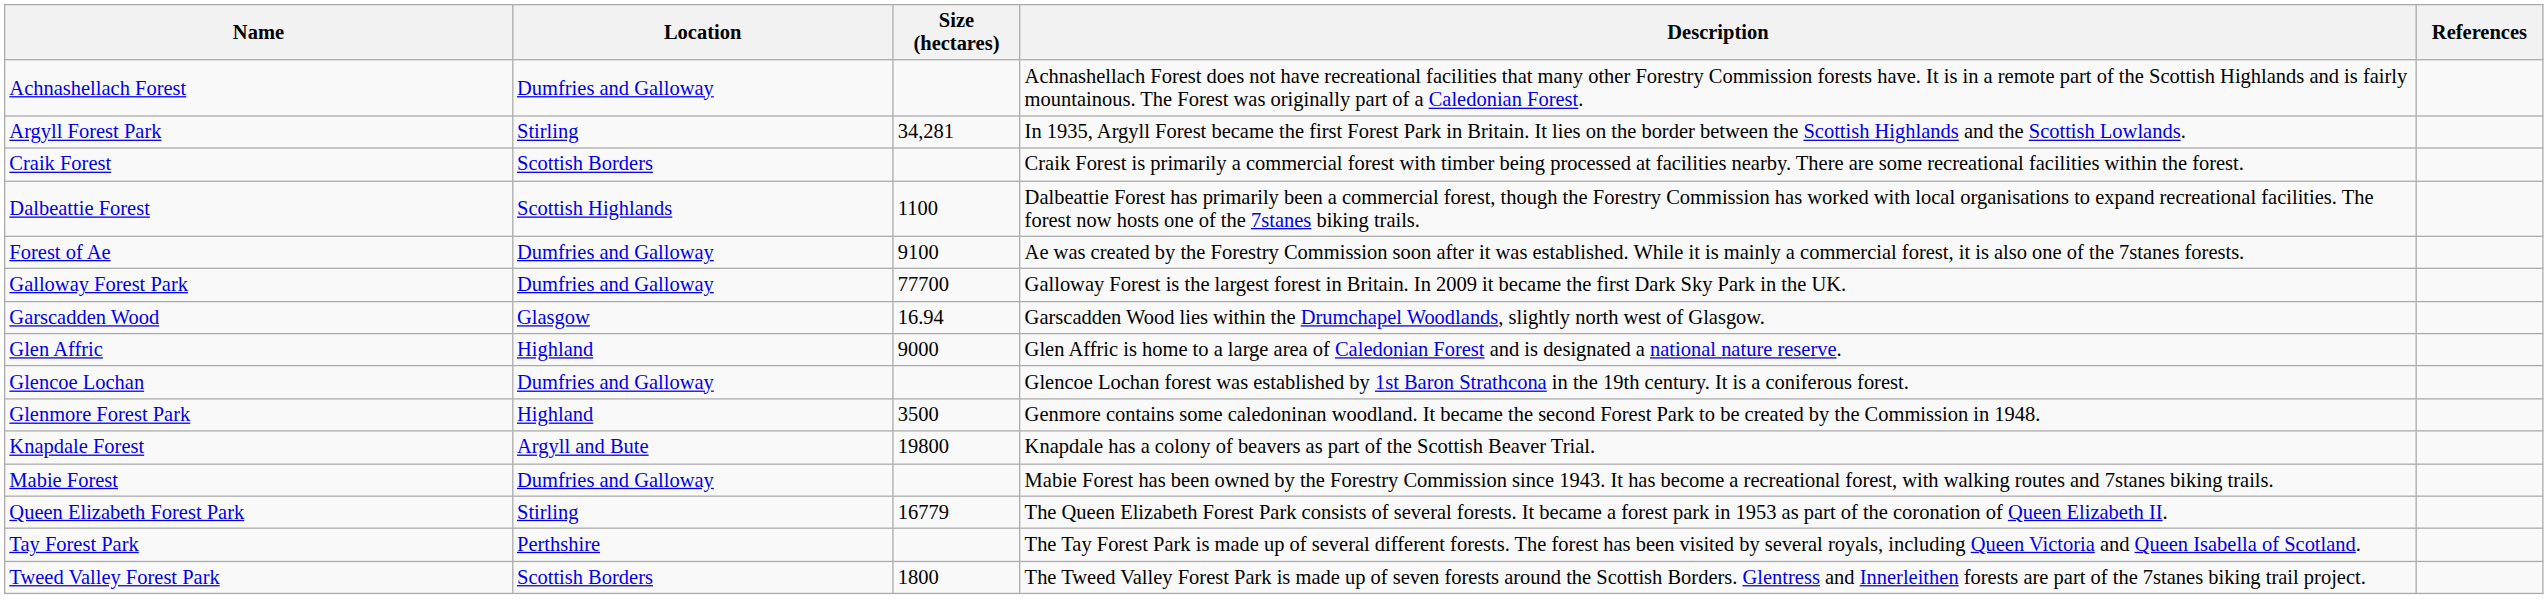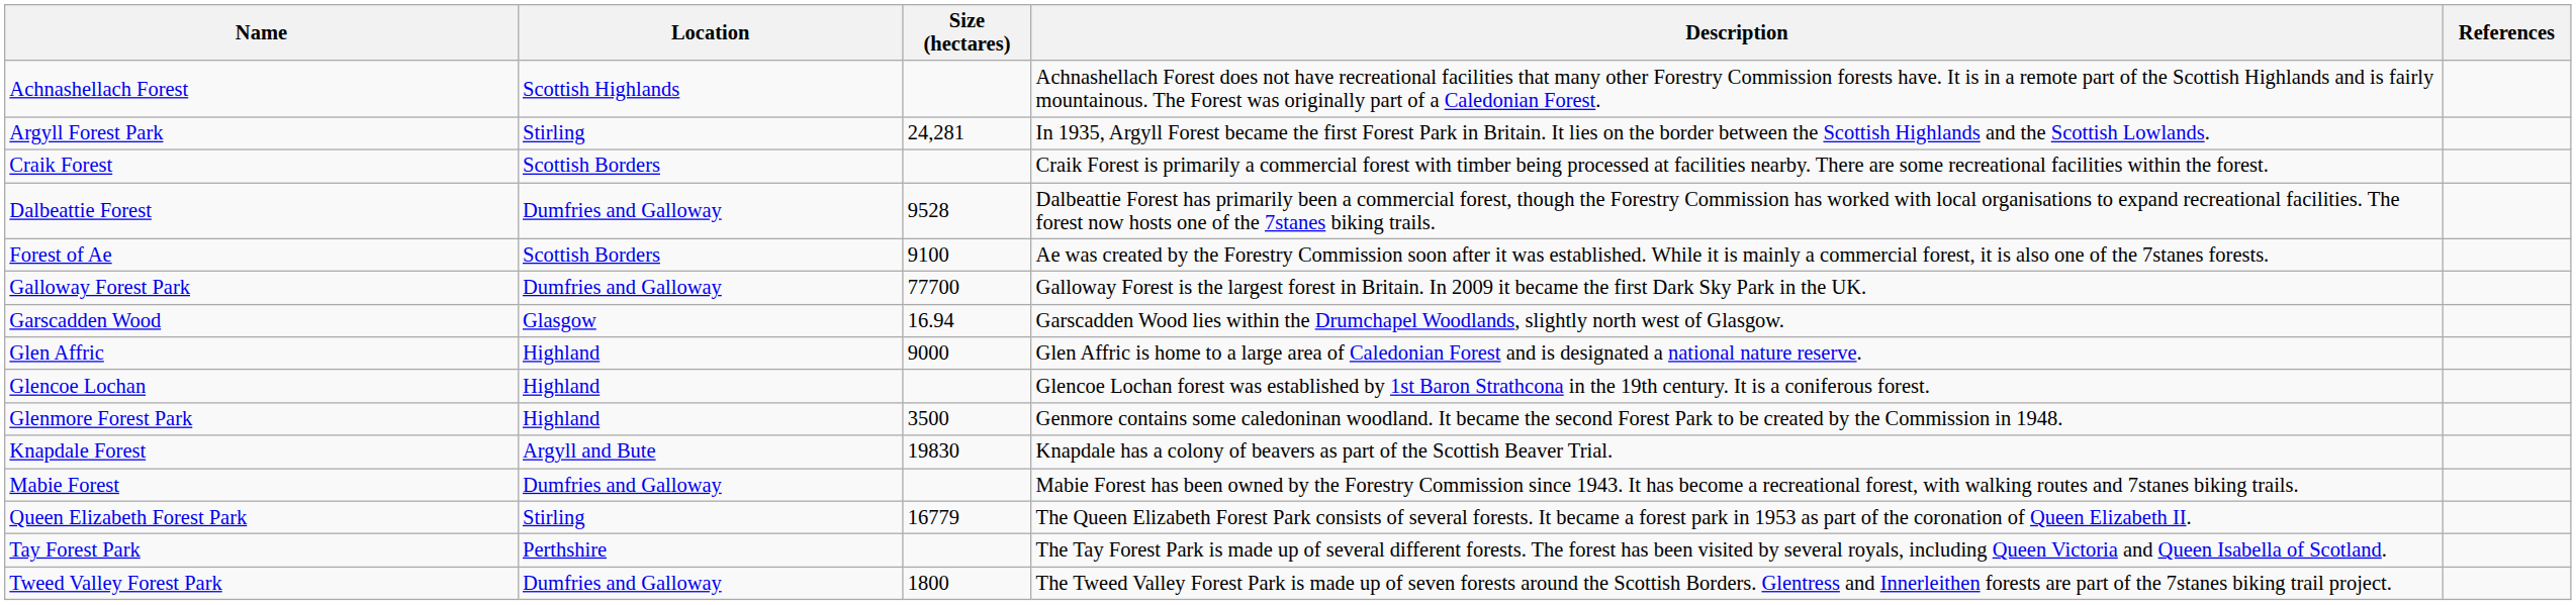Achnashellach Forest | Location: Dumfries and Galloway -> Scottish Highlands
Argyll Forest Park | Size (hectares): 34,281 -> 24,281
Dalbeattie Forest | Location: Scottish Highlands -> Dumfries and Galloway
Dalbeattie Forest | Size (hectares): 1100 -> 9528
Forest of Ae | Location: Dumfries and Galloway -> Scottish Borders
Glencoe Lochan | Location: Dumfries and Galloway -> Highland
Knapdale Forest | Size (hectares): 19800 -> 19830
Tweed Valley Forest Park | Location: Scottish Borders -> Dumfries and Galloway
